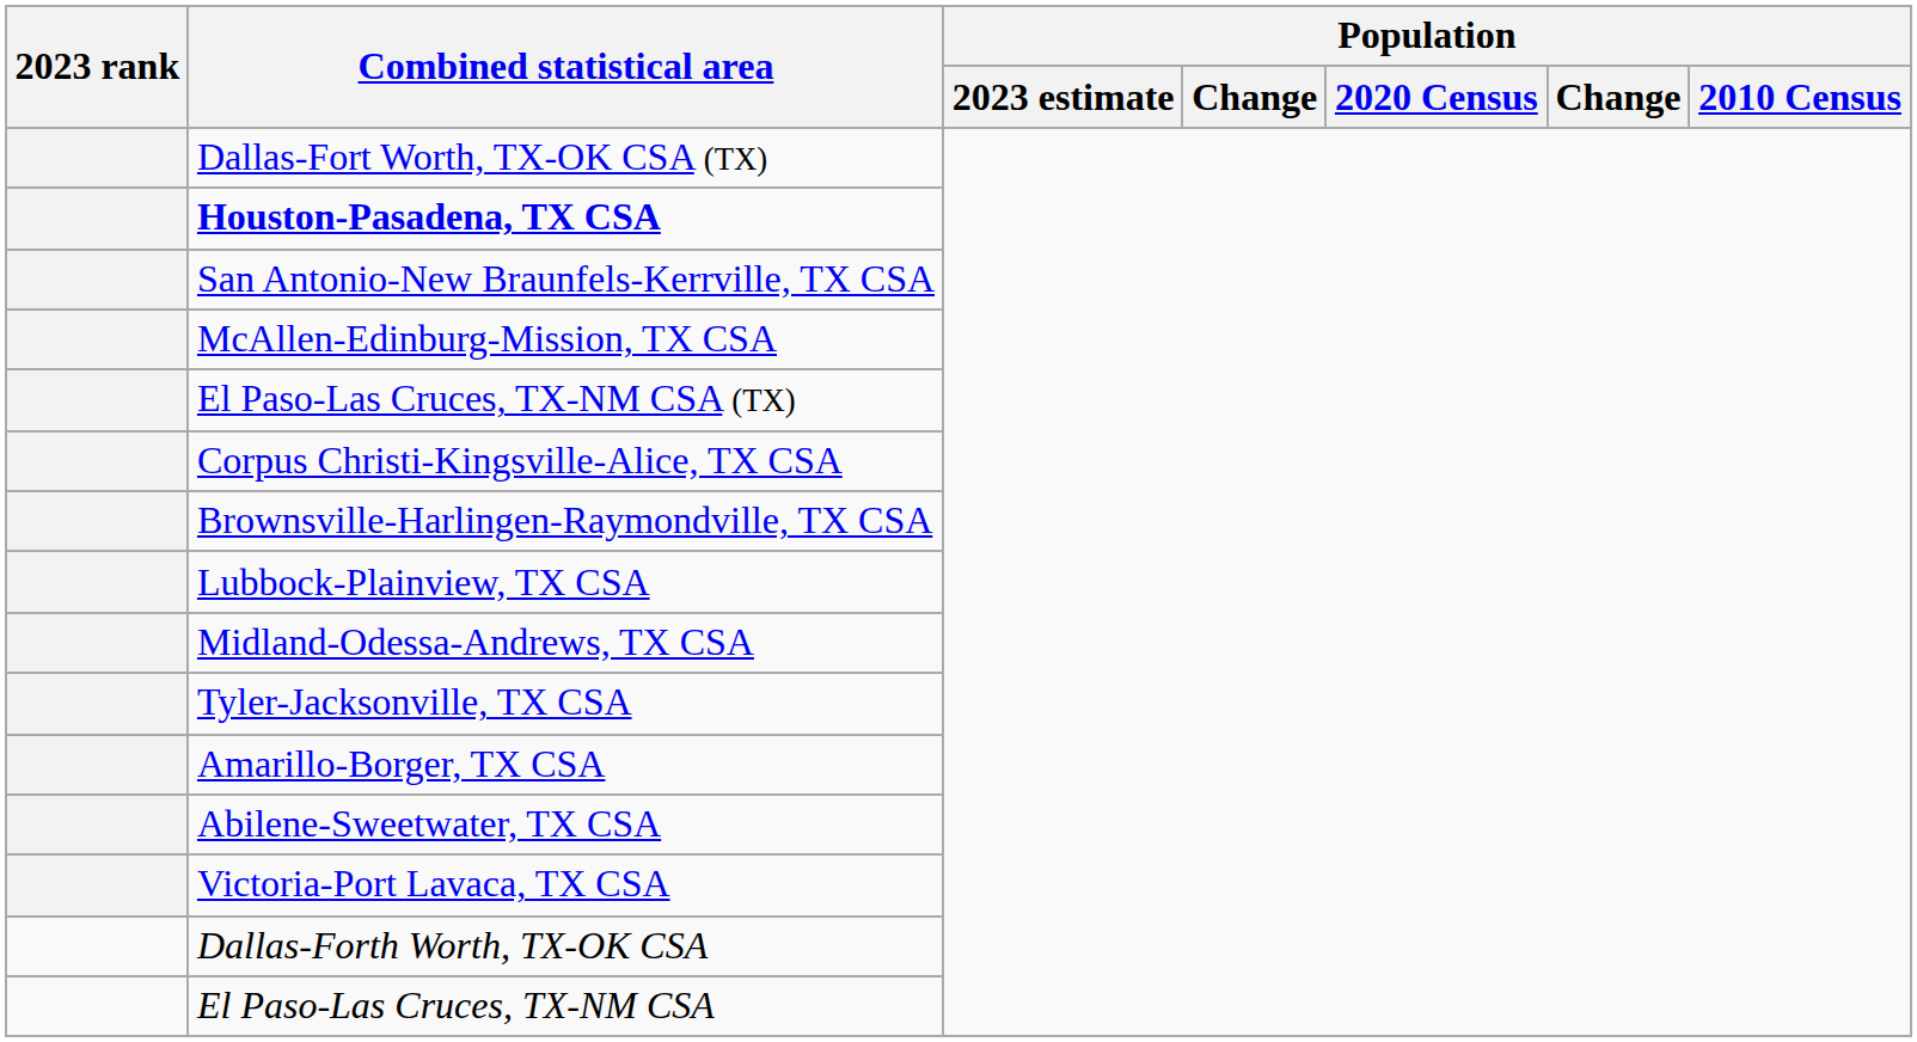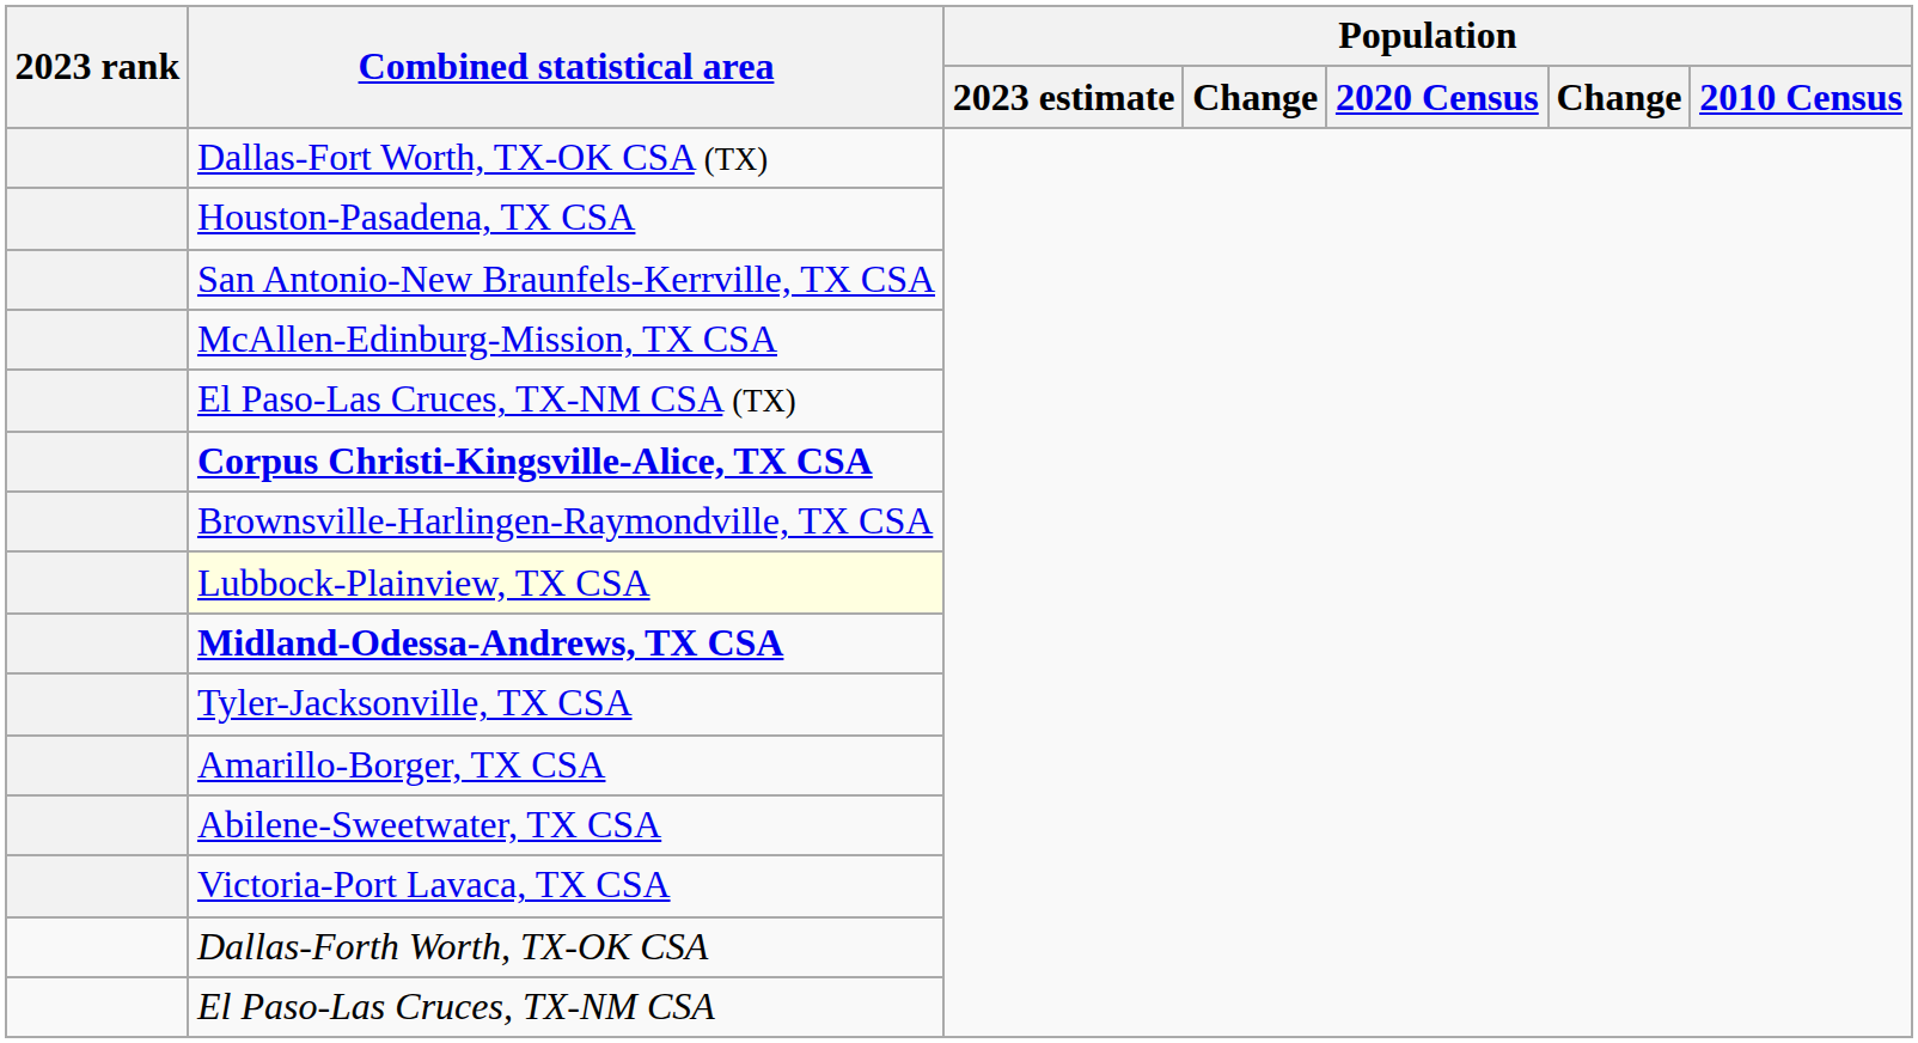Houston-Pasadena, TX CSA | Combined statistical area: bold -> normal
Corpus Christi-Kingsville-Alice, TX CSA | Combined statistical area: normal -> bold
Lubbock-Plainview, TX CSA | Combined statistical area: no background -> lightyellow background
Midland-Odessa-Andrews, TX CSA | Combined statistical area: normal -> bold
